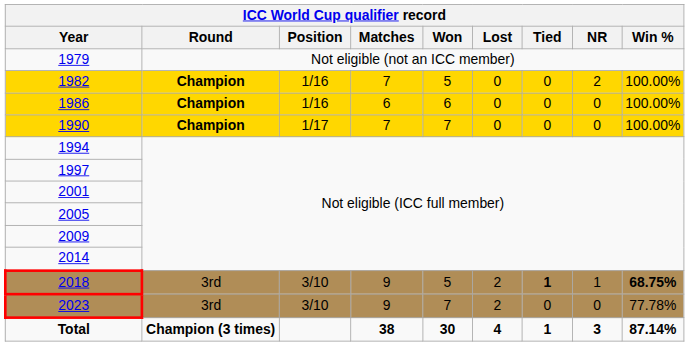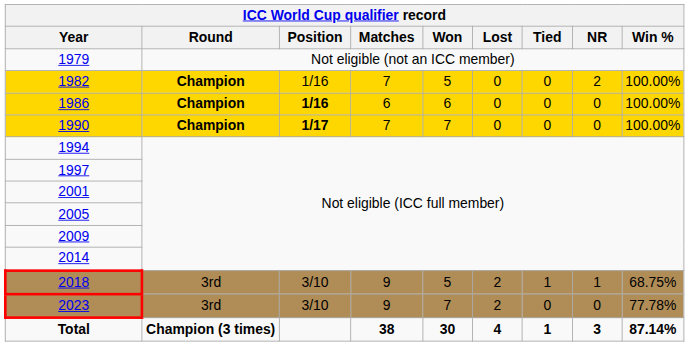1986 | Position: normal -> bold
1990 | Position: normal -> bold
2018 | Tied: bold -> normal
2018 | Win %: bold -> normal
